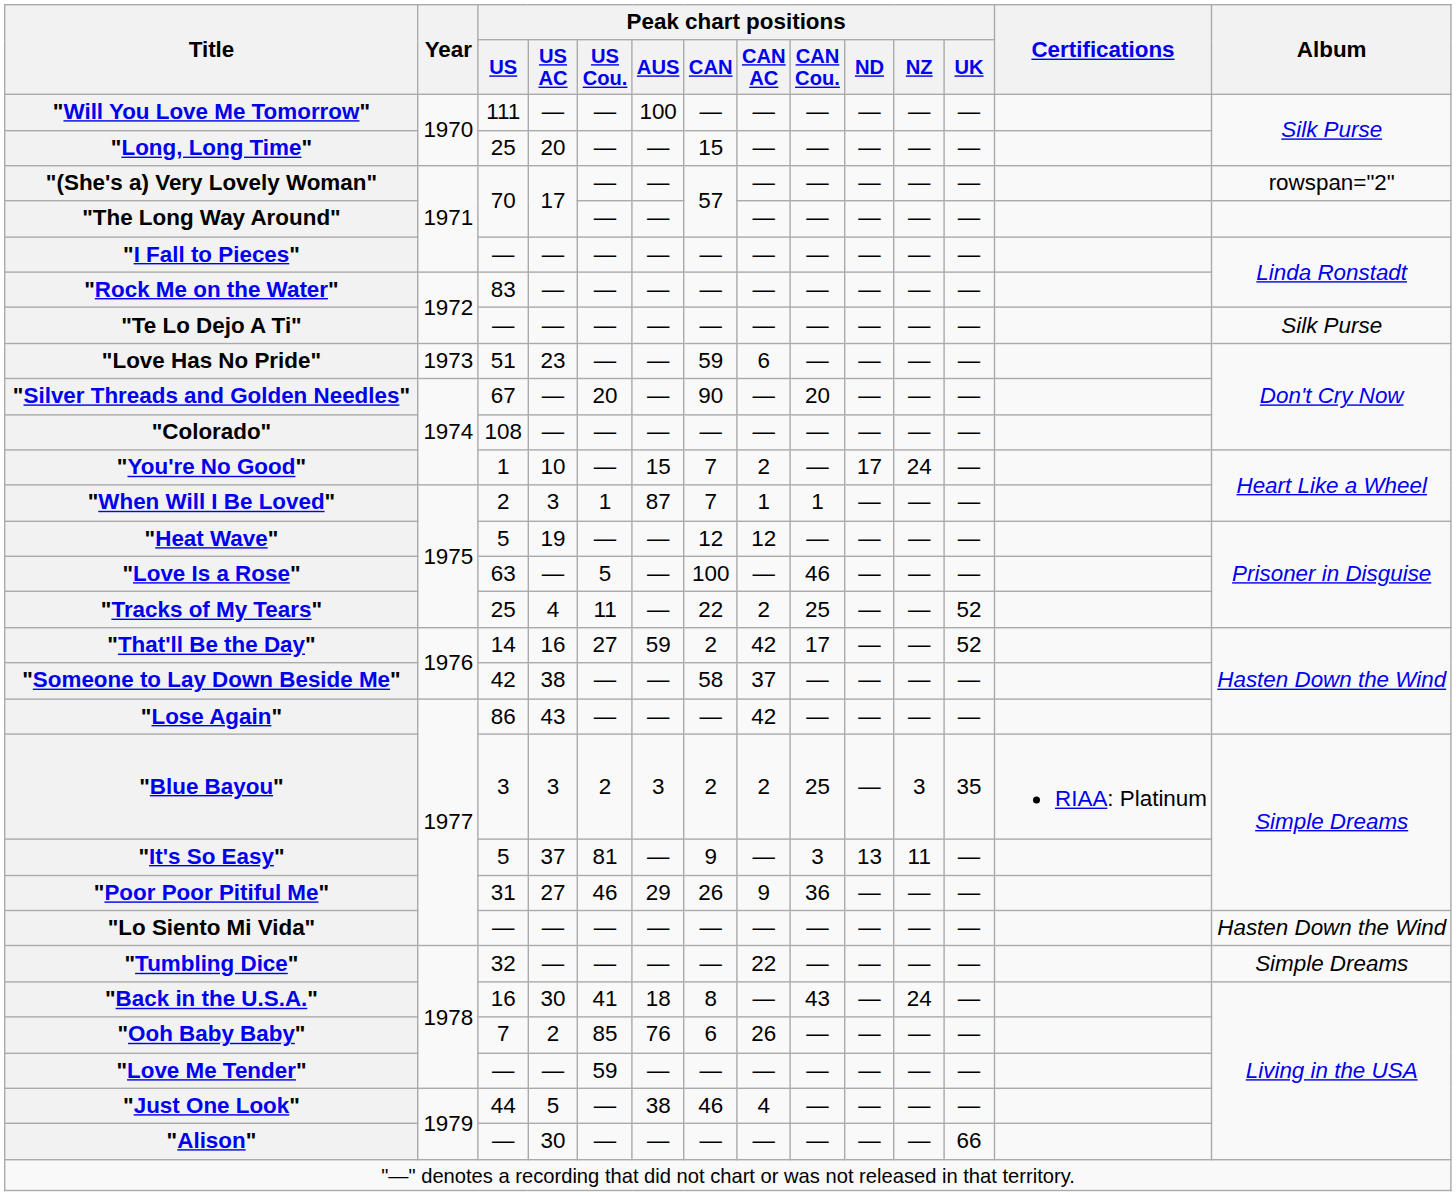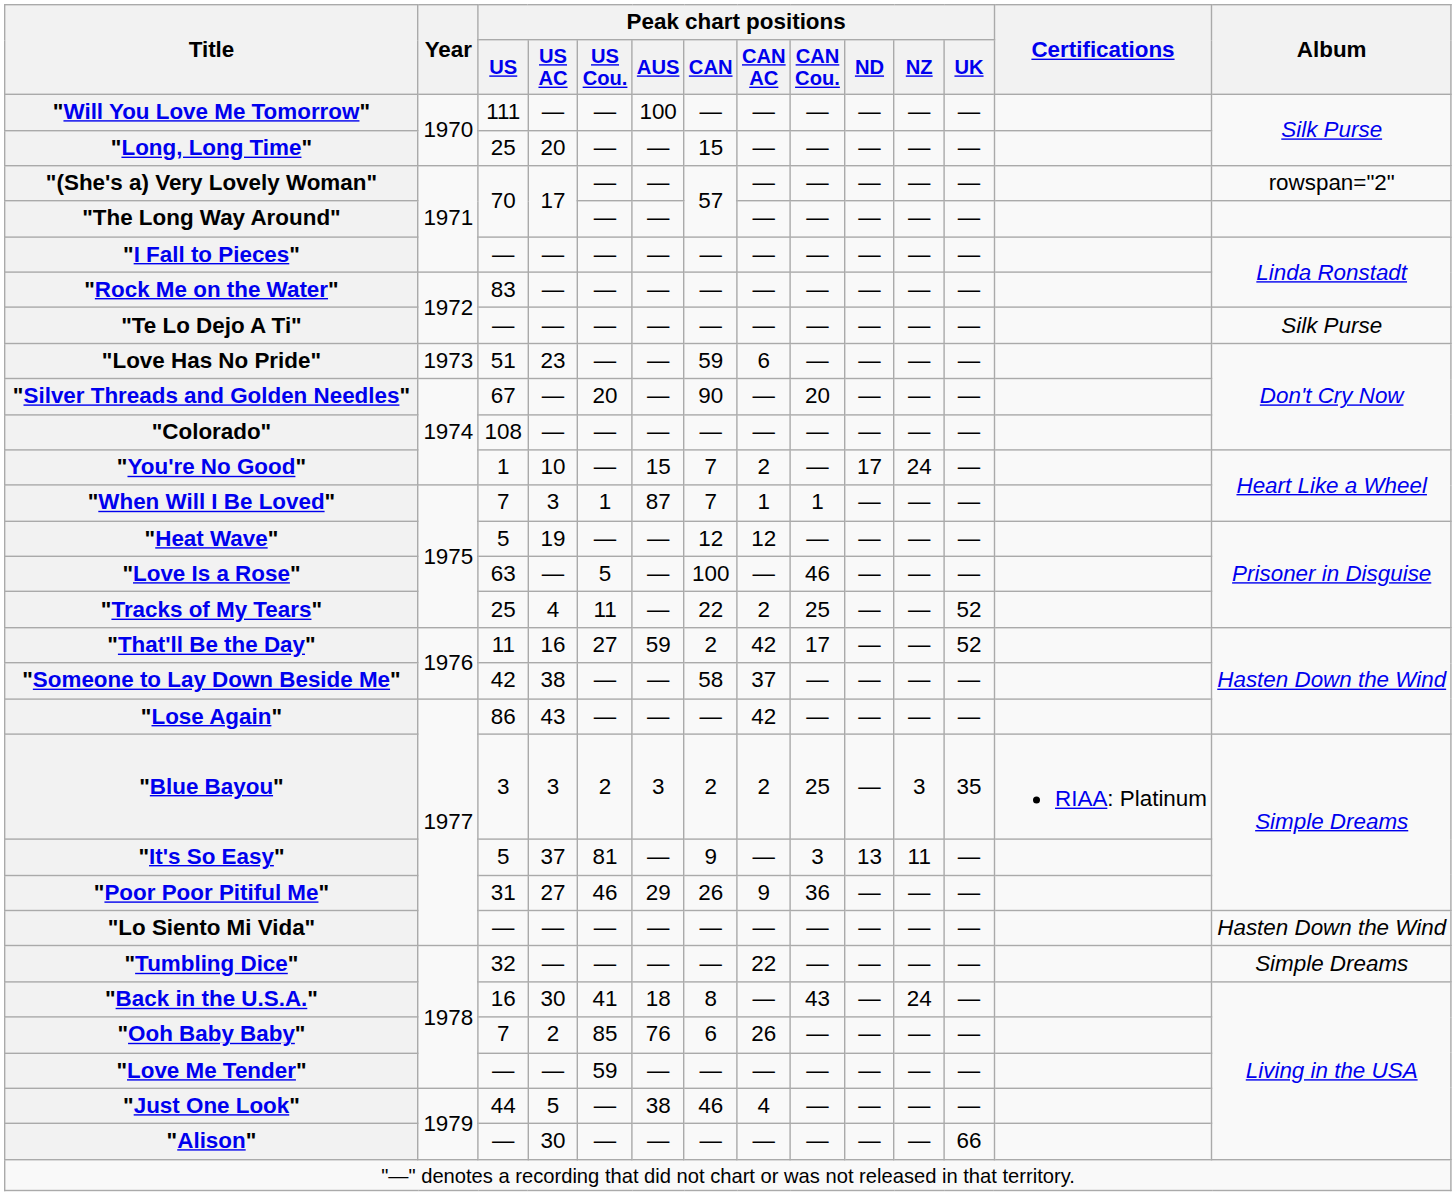"When Will I Be Loved" | Peak chart positions / US: 2 -> 7
"That'll Be the Day" | Peak chart positions / US: 14 -> 11
